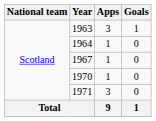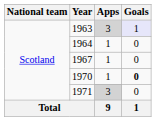1963 | Apps: no background -> lightgrey background
1963 | Goals: no background -> lavender background
1970 | Goals: normal -> bold
1971 | Apps: no background -> lightgrey background
